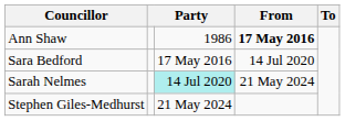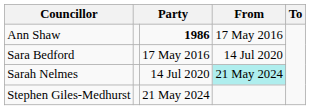Ann Shaw | column 3: normal -> bold
Ann Shaw | From: bold -> normal
Sarah Nelmes | column 3: paleturquoise background -> no background
Sarah Nelmes | From: no background -> paleturquoise background
